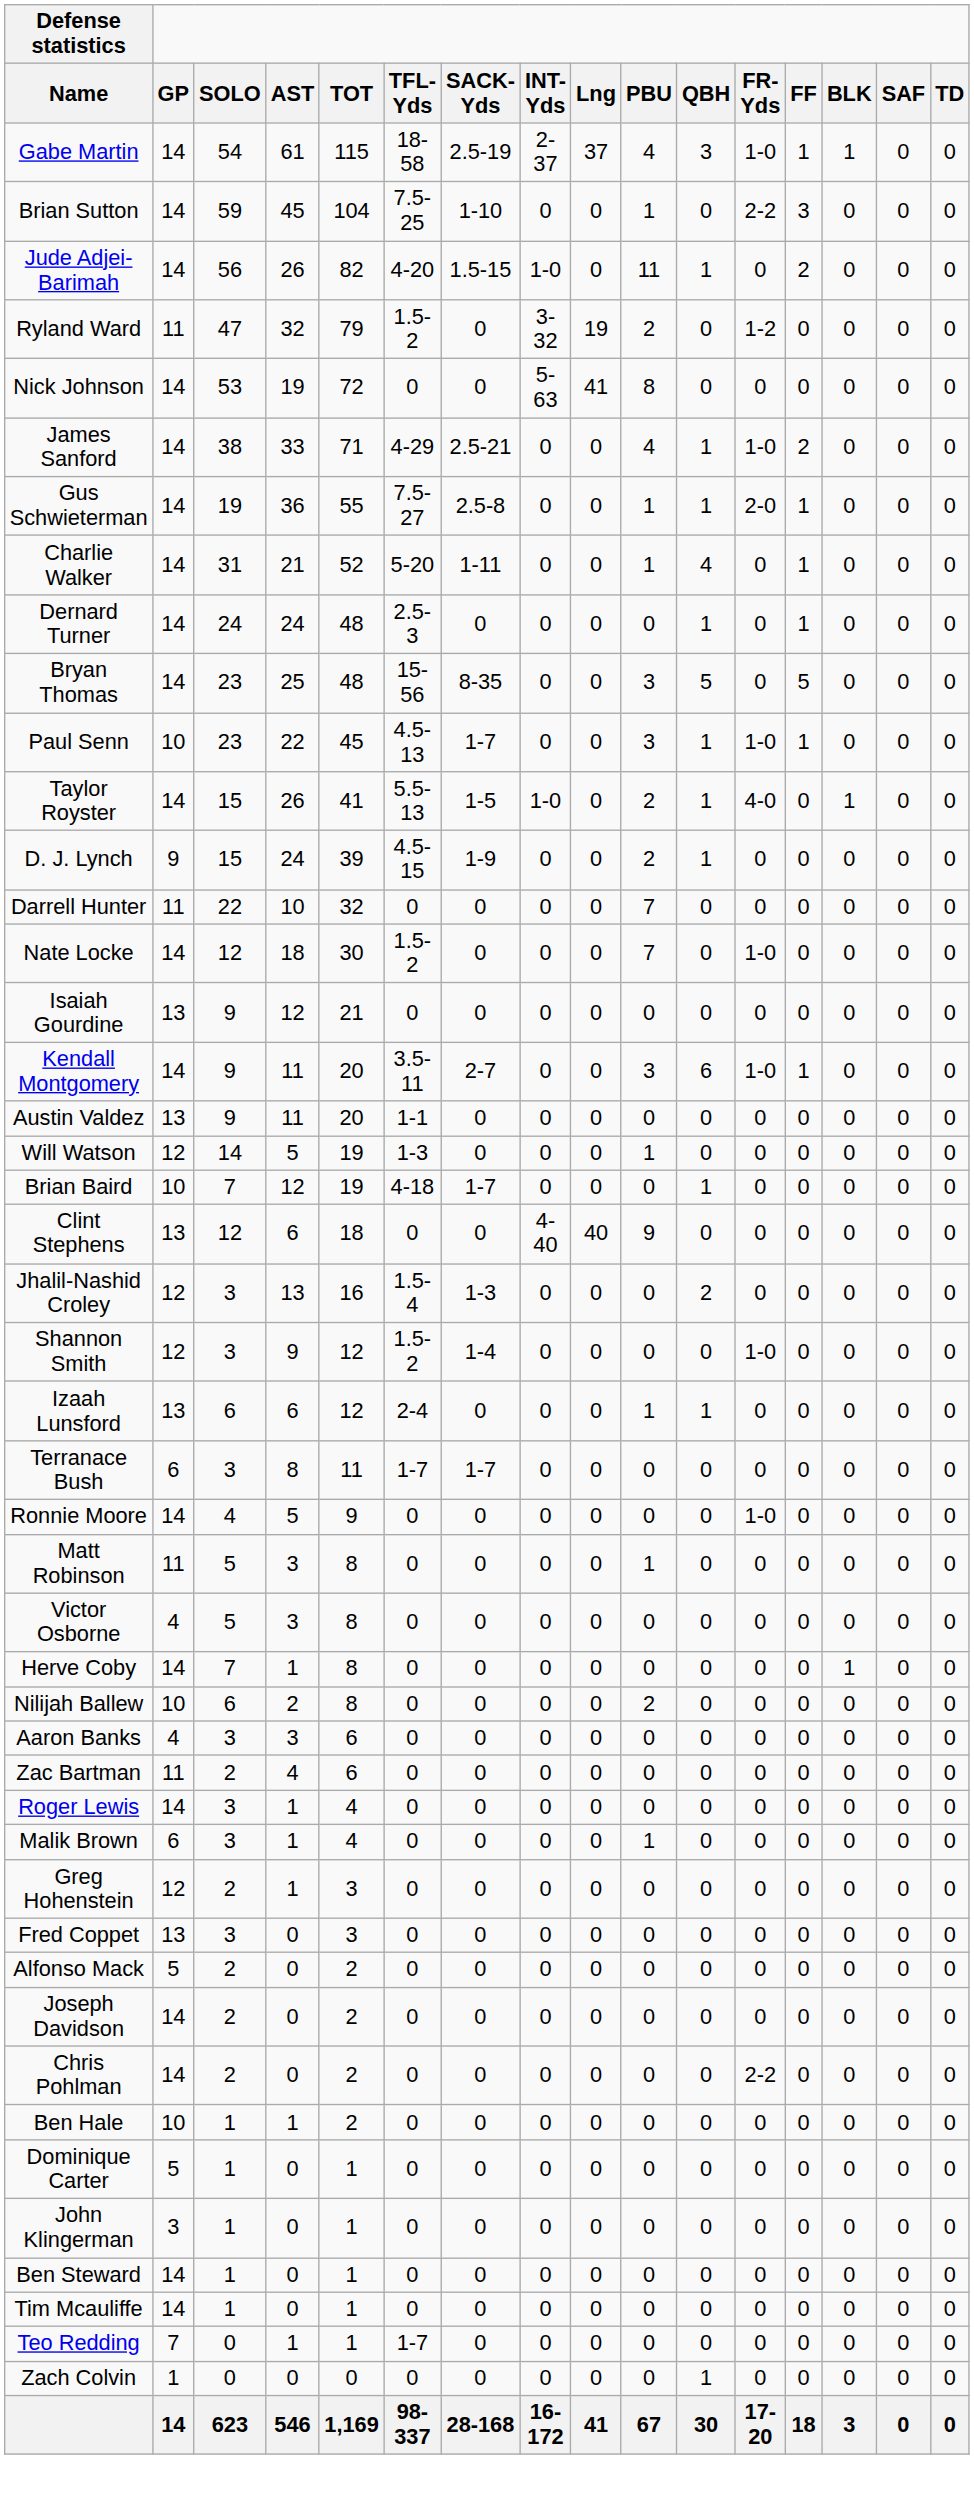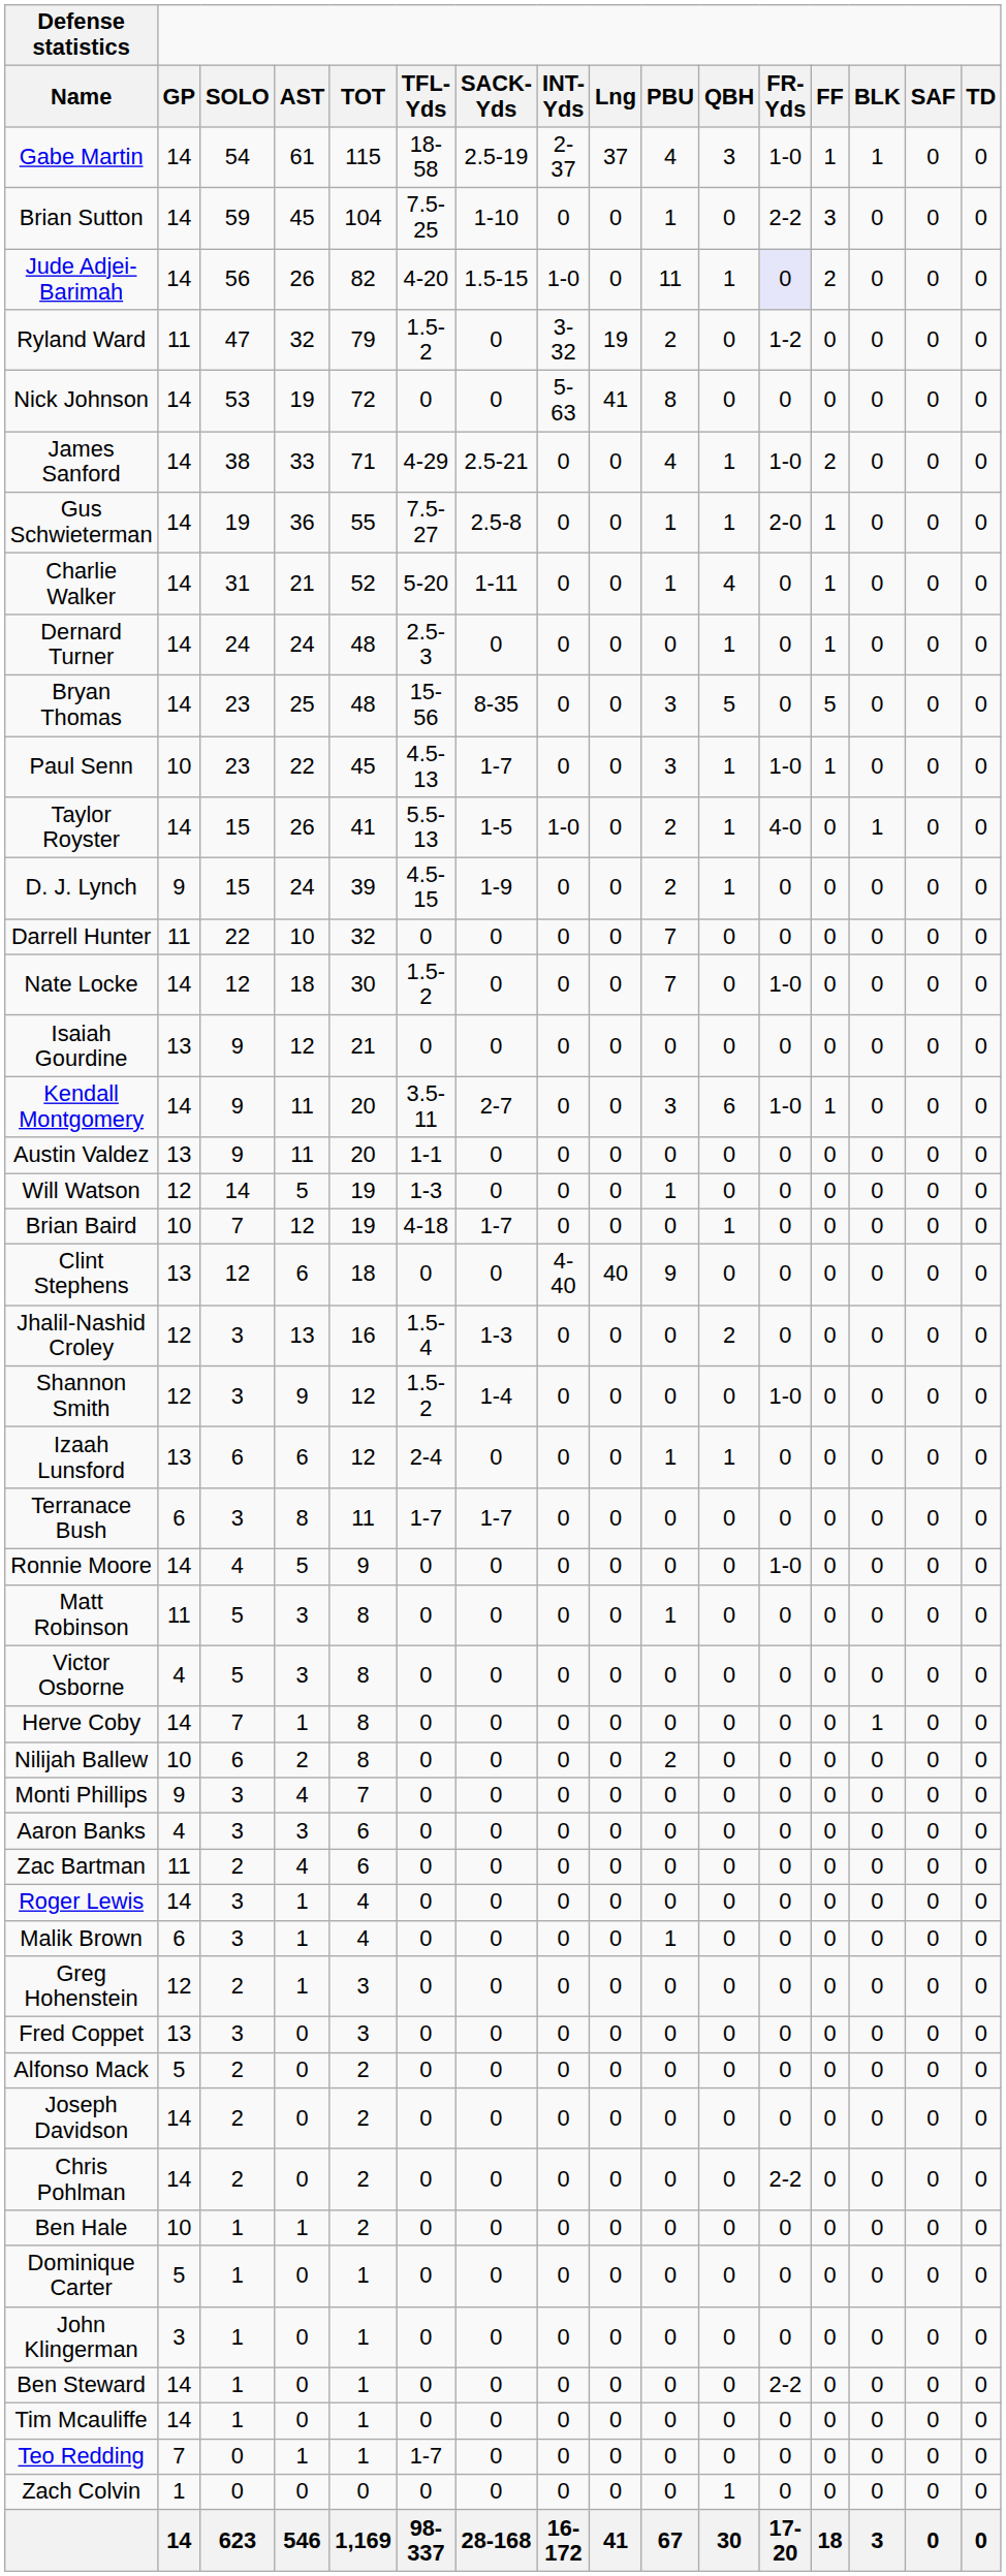Jude Adjei-Barimah | FR-Yds: no background -> lavender background
+ row: Monti Phillips | 9 | 3 | 4 | 7 | 0 | 0 | 0 | 0 | 0 | 0 | 0 | 0 | 0 | 0 | 0
Ben Steward | FR-Yds: 0 -> 2-2
